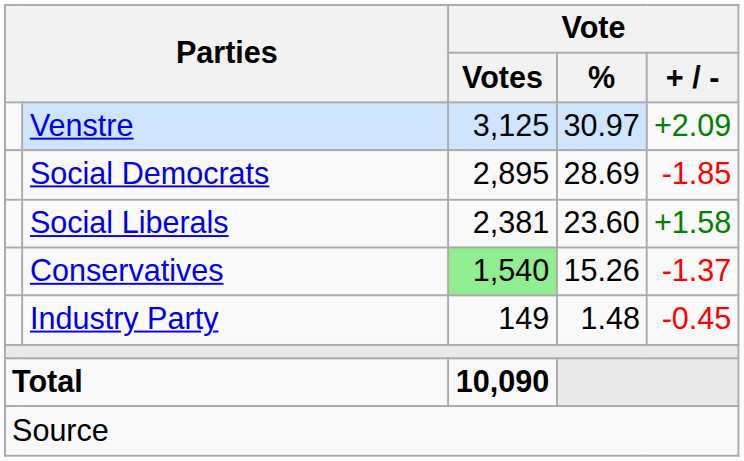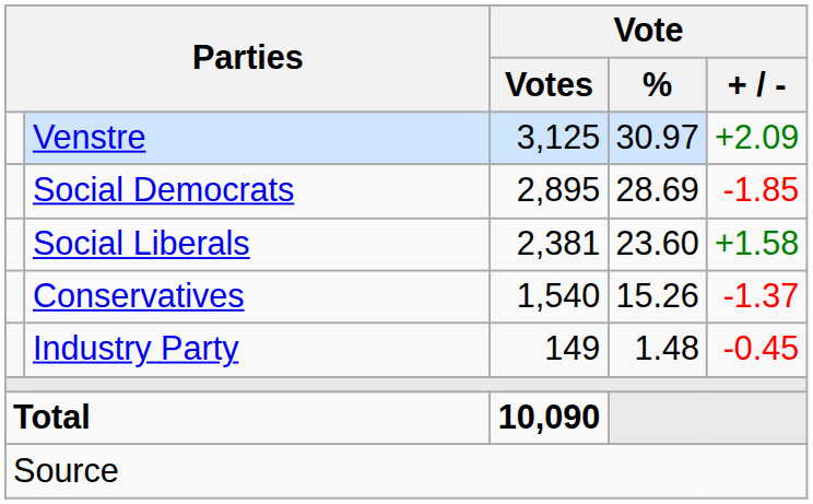Conservatives | Vote / Votes: lightgreen background -> no background
